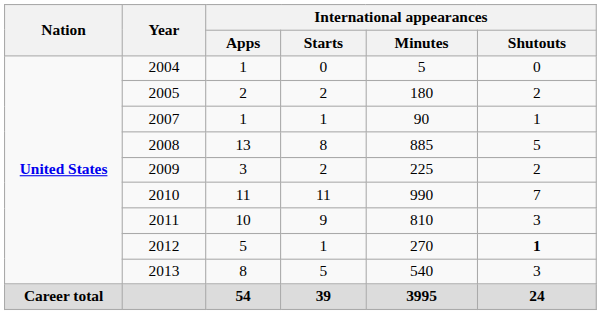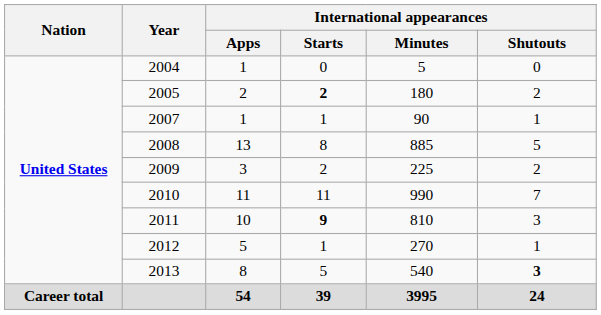2005 | International appearances / Starts: normal -> bold
2011 | International appearances / Starts: normal -> bold
2012 | International appearances / Shutouts: bold -> normal
2013 | International appearances / Shutouts: normal -> bold
